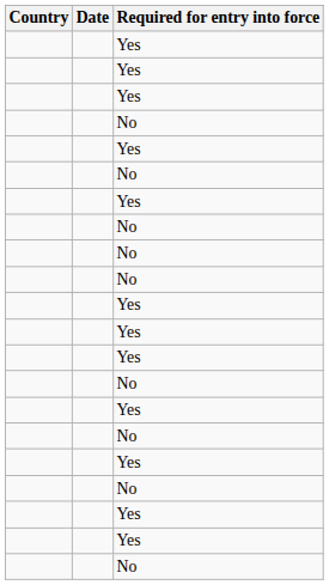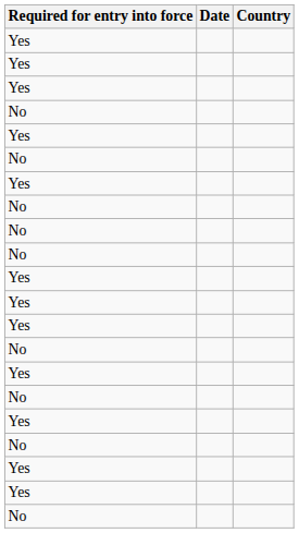columns swapped: Country <-> Required for entry into force
